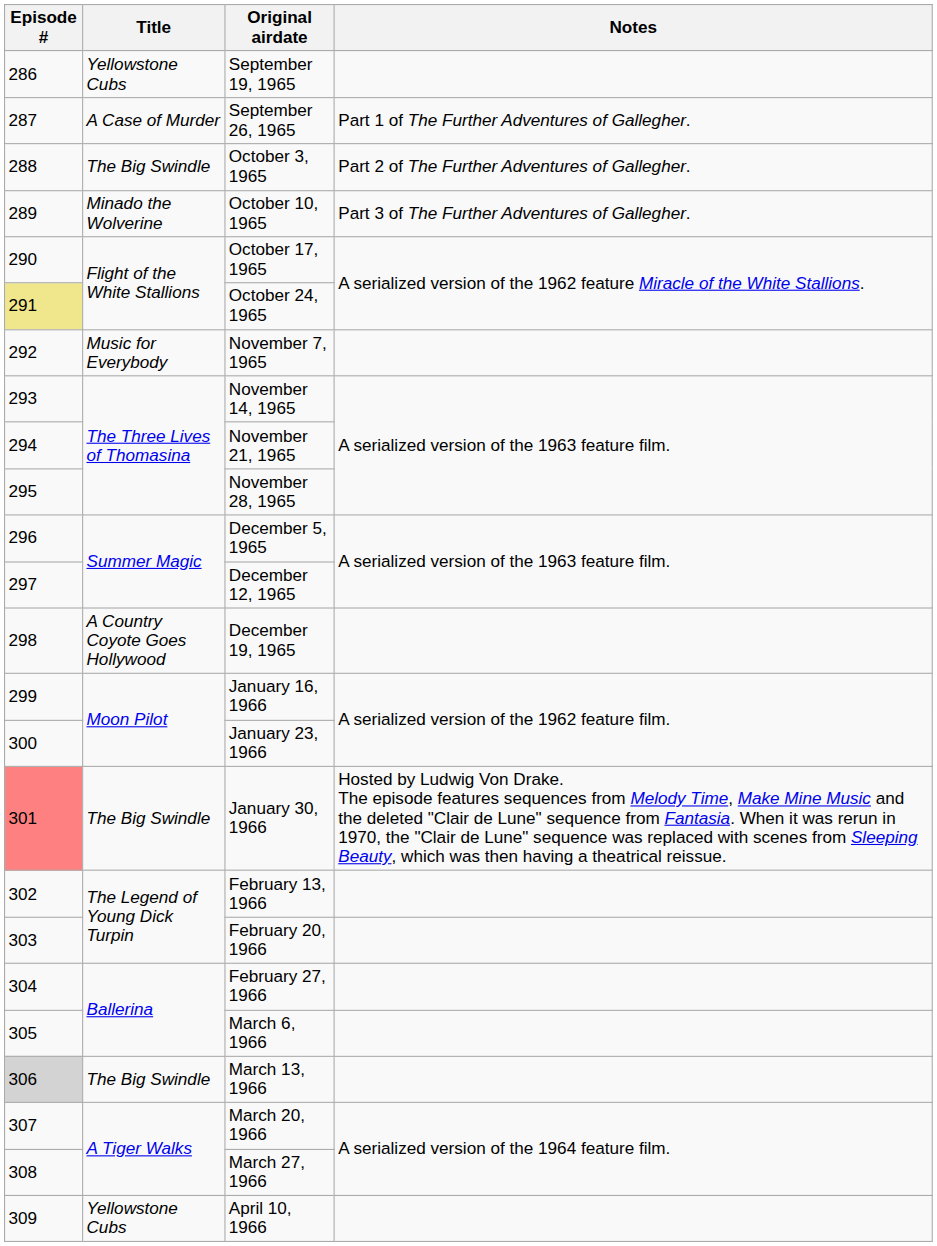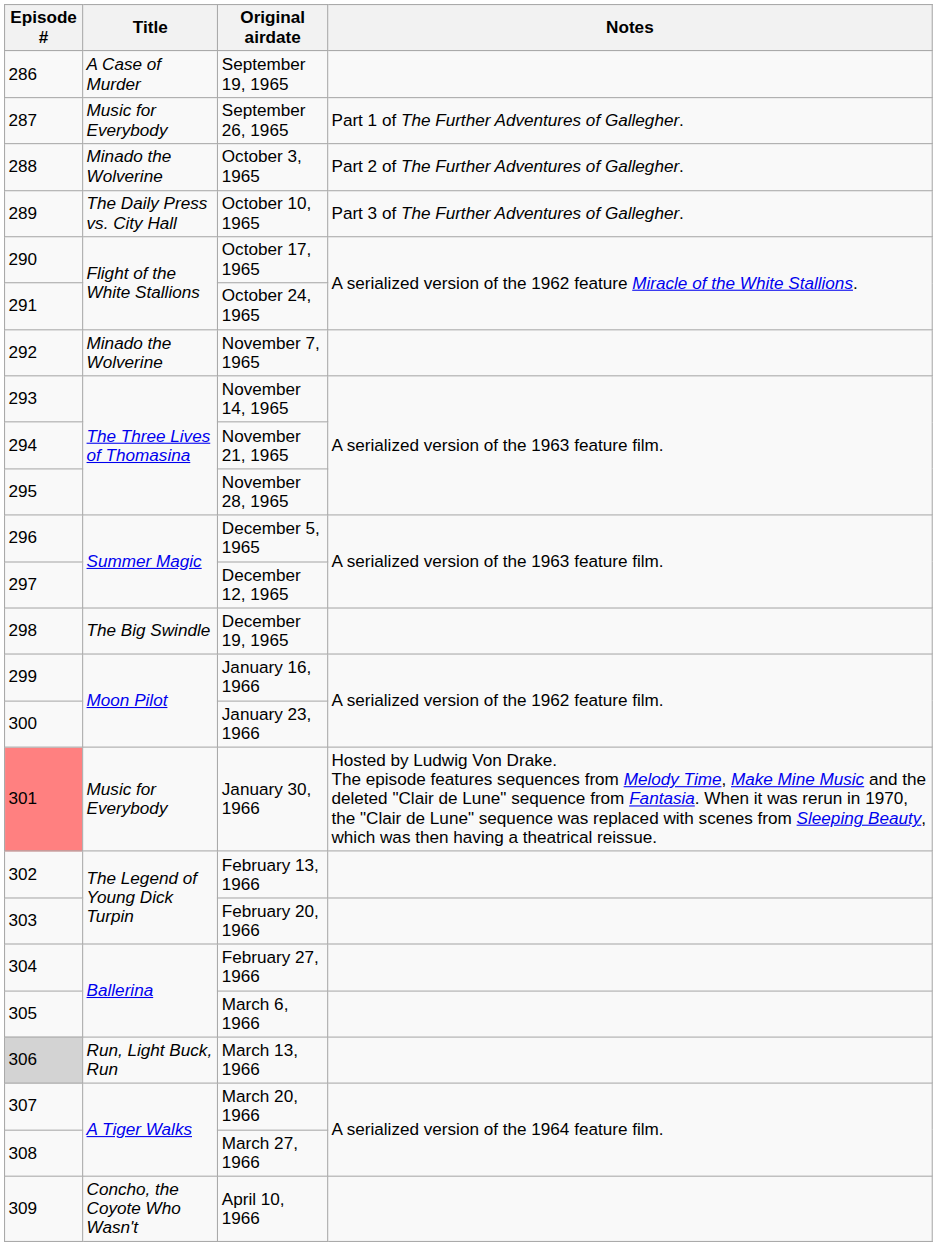September 19, 1965 | Title: Yellowstone Cubs -> A Case of Murder
September 26, 1965 | Title: A Case of Murder -> Music for Everybody
October 3, 1965 | Title: The Big Swindle -> Minado the Wolverine
October 10, 1965 | Title: Minado the Wolverine -> The Daily Press vs. City Hall
October 24, 1965 | Episode #: khaki background -> no background
November 7, 1965 | Title: Music for Everybody -> Minado the Wolverine
December 19, 1965 | Title: A Country Coyote Goes Hollywood -> The Big Swindle
January 30, 1966 | Title: The Big Swindle -> Music for Everybody
March 13, 1966 | Title: The Big Swindle -> Run, Light Buck, Run
April 10, 1966 | Title: Yellowstone Cubs -> Concho, the Coyote Who Wasn't
